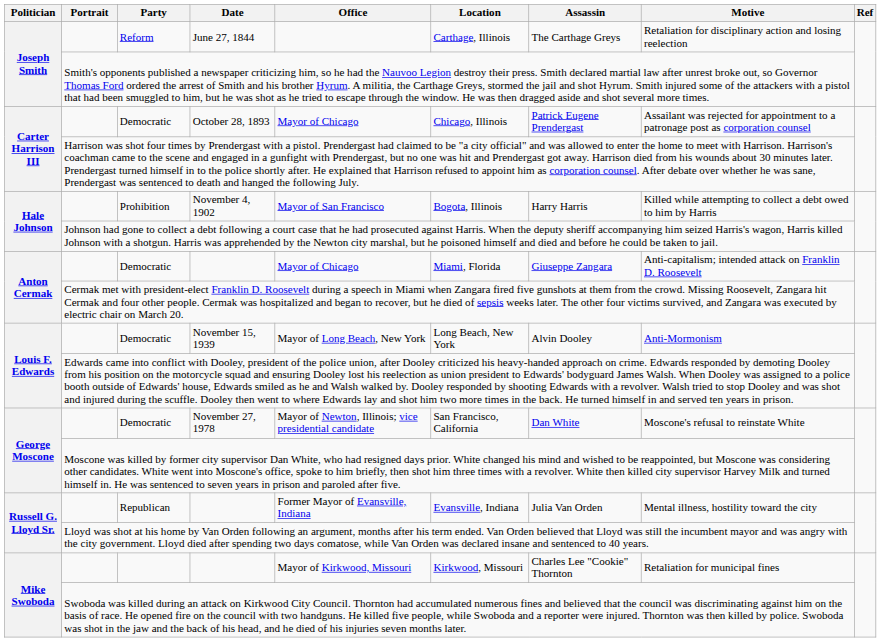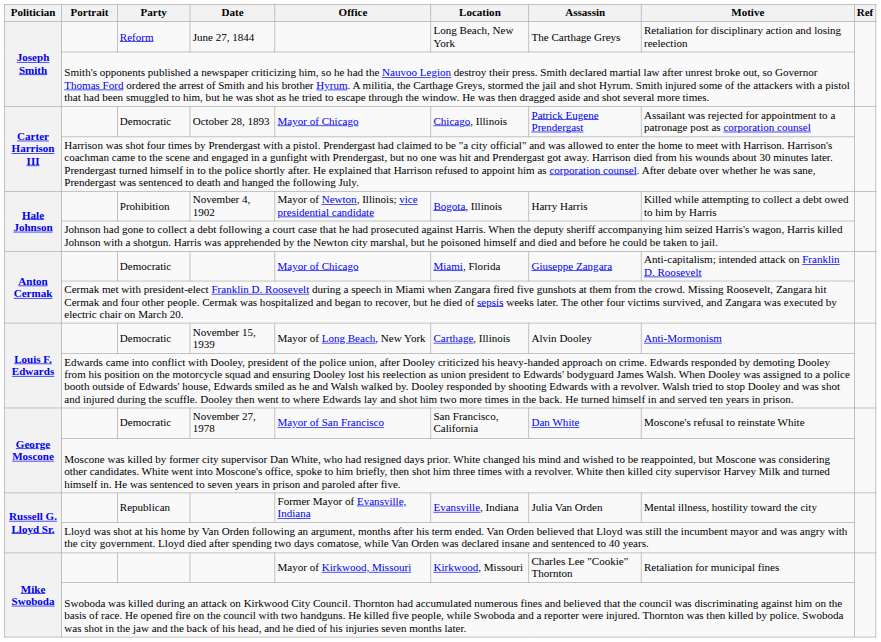June 27, 1844 | Location: Carthage, Illinois -> Long Beach, New York
November 4, 1902 | Office: Mayor of San Francisco -> Mayor of Newton, Illinois; vice presidential candidate
November 15, 1939 | Location: Long Beach, New York -> Carthage, Illinois
November 27, 1978 | Office: Mayor of Newton, Illinois; vice presidential candidate -> Mayor of San Francisco
